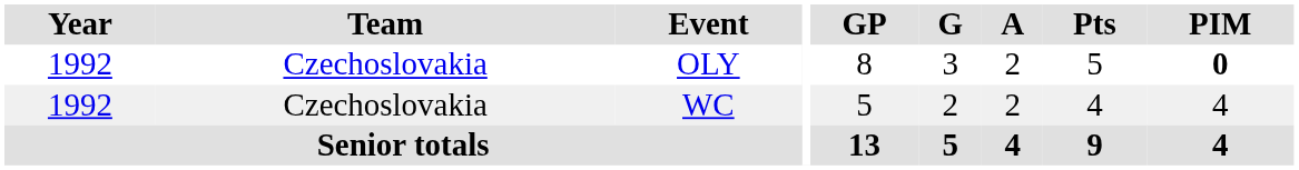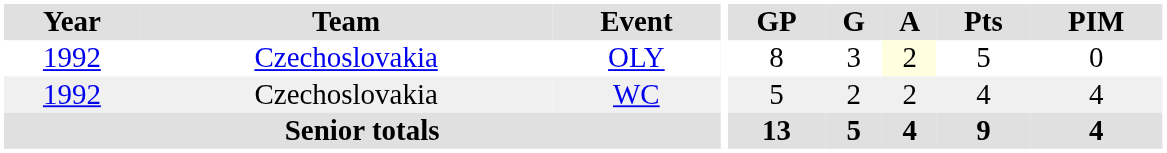OLY | A: no background -> lightyellow background
OLY | PIM: bold -> normal
